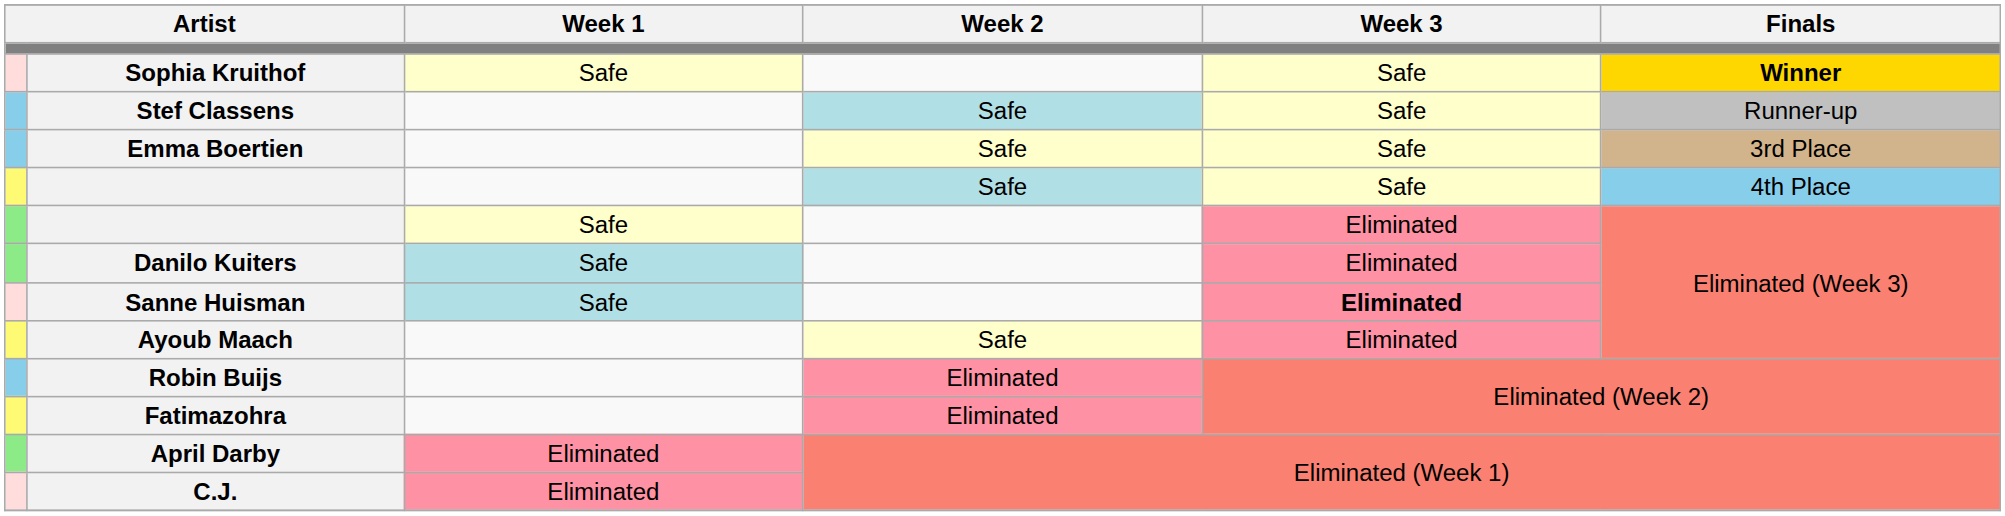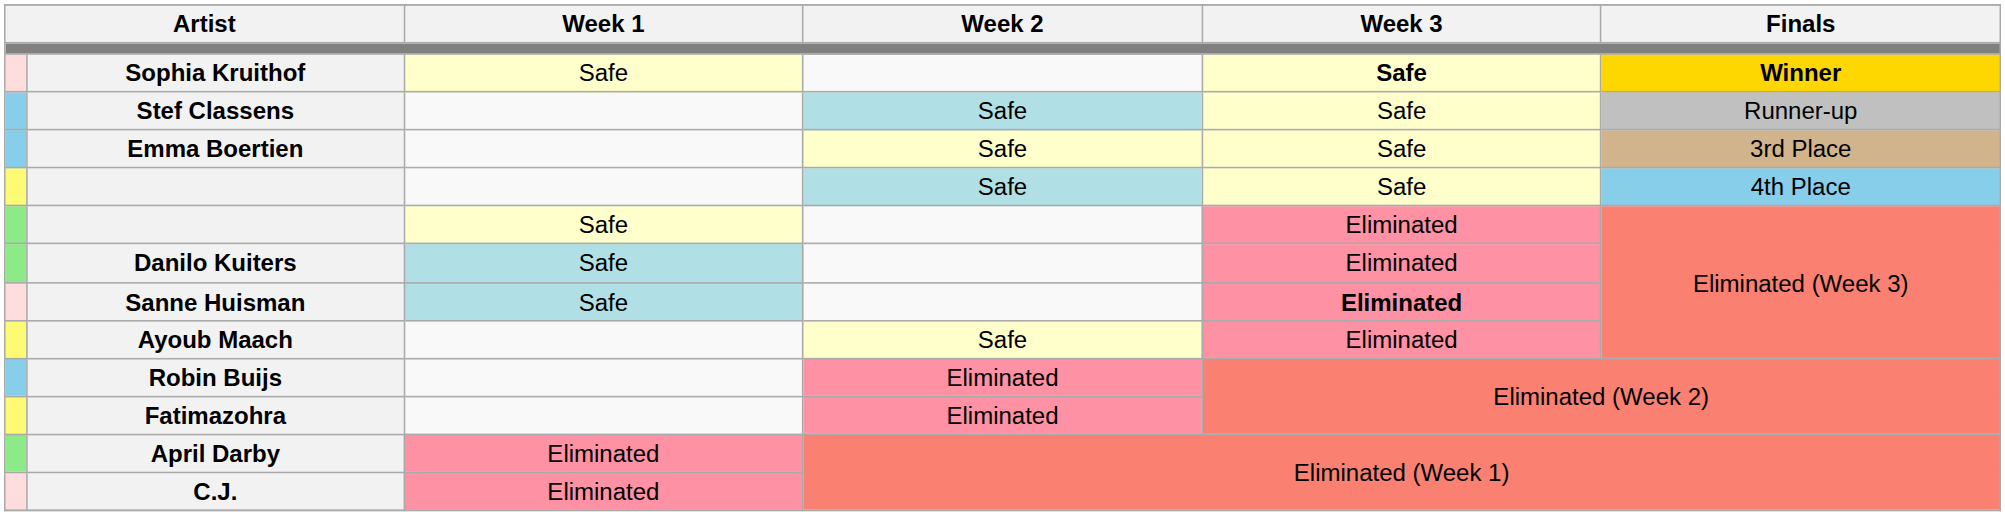Sophia Kruithof | Week 3: normal -> bold
